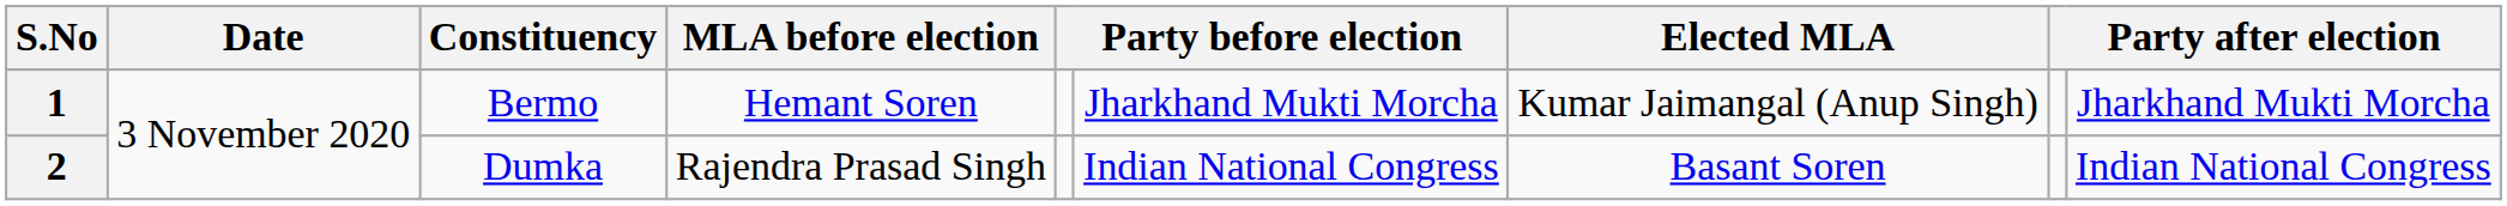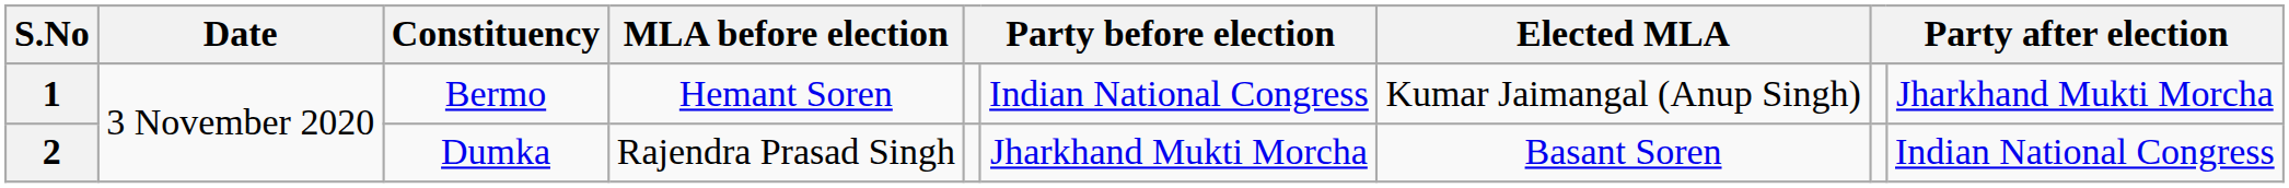1 | column 6: Jharkhand Mukti Morcha -> Indian National Congress
2 | column 6: Indian National Congress -> Jharkhand Mukti Morcha
